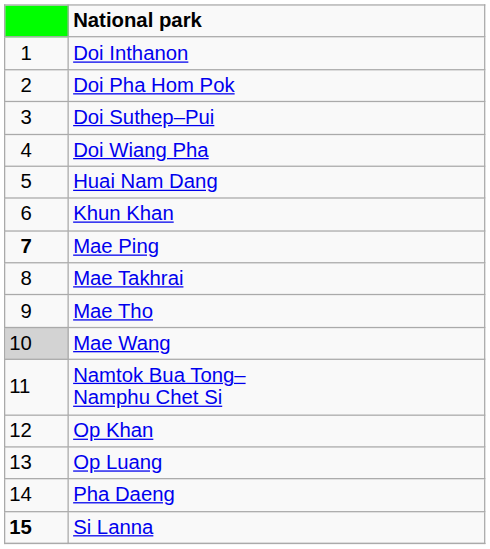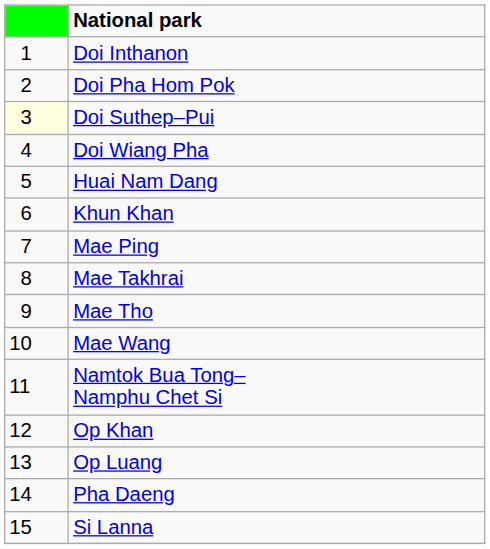Doi Suthep–Pui | column 1: no background -> lightyellow background
Mae Ping | column 1: bold -> normal
Mae Wang | column 1: lightgrey background -> no background
Si Lanna | column 1: bold -> normal
